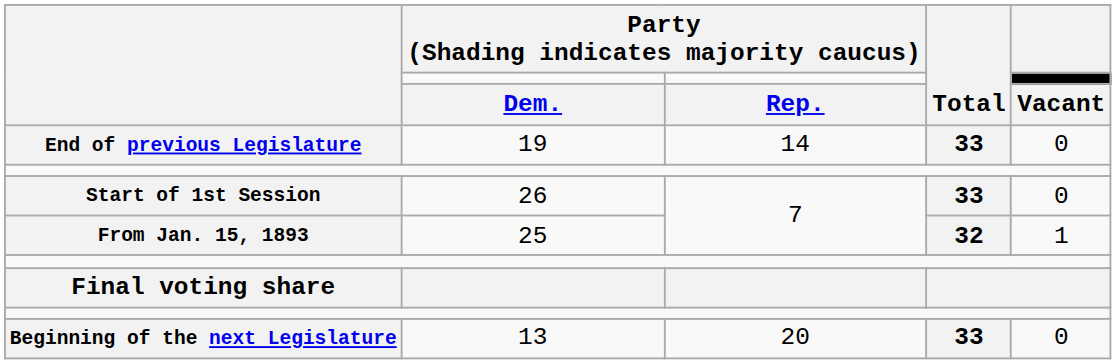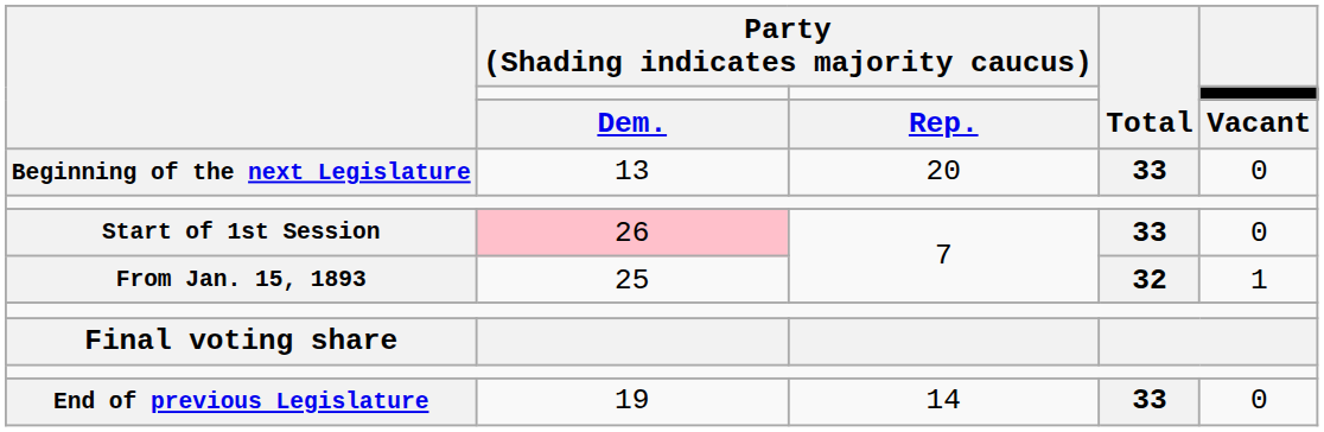rows swapped: End of previous Legislature <-> Beginning of the next Legislature
Start of 1st Session | column 2: no background -> pink background
